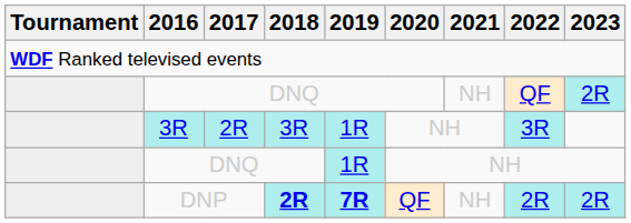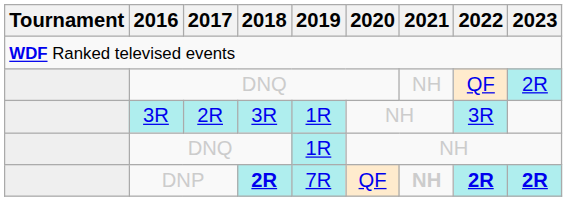DNP | 2019: bold -> normal
DNP | 2021: normal -> bold
DNP | 2022: normal -> bold
DNP | 2023: normal -> bold
